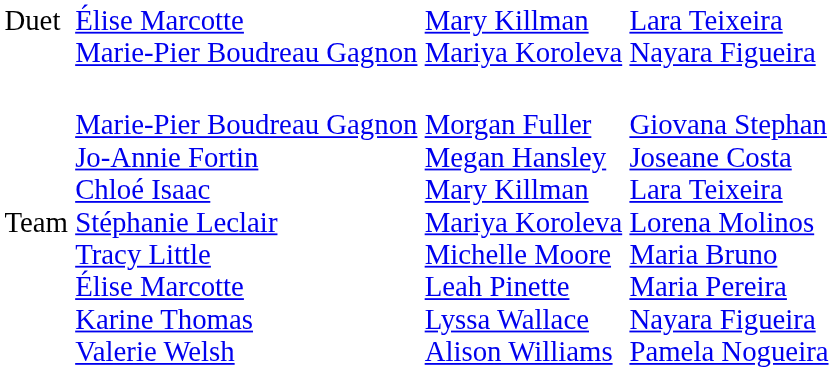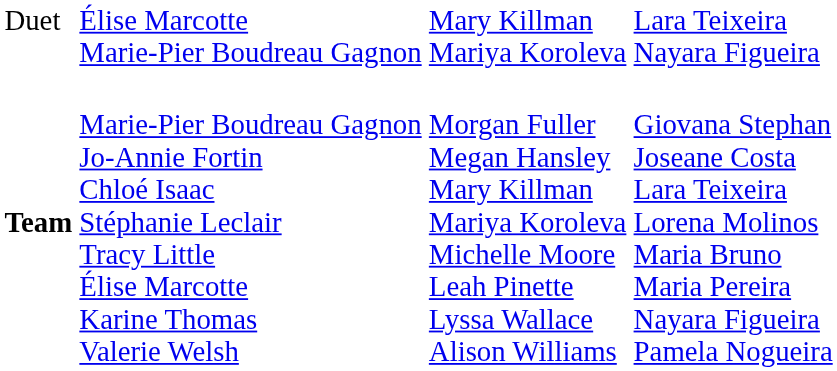Team | column 1: normal -> bold
